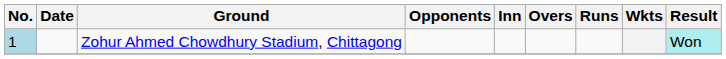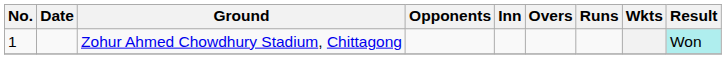Zohur Ahmed Chowdhury Stadium, Chittagong | No.: lightblue background -> no background
